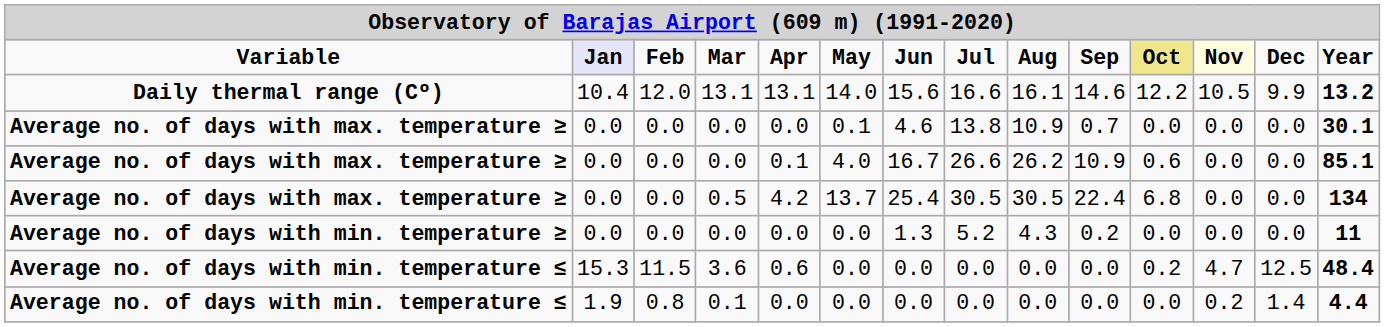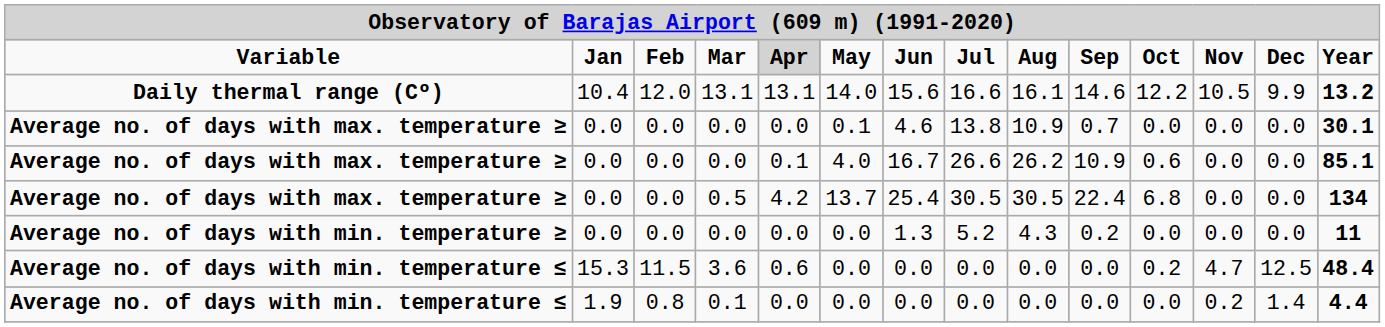Mar | column 2: lavender background -> no background
Mar | column 5: no background -> lightgrey background
Mar | column 11: khaki background -> no background
Mar | column 12: lightyellow background -> no background
